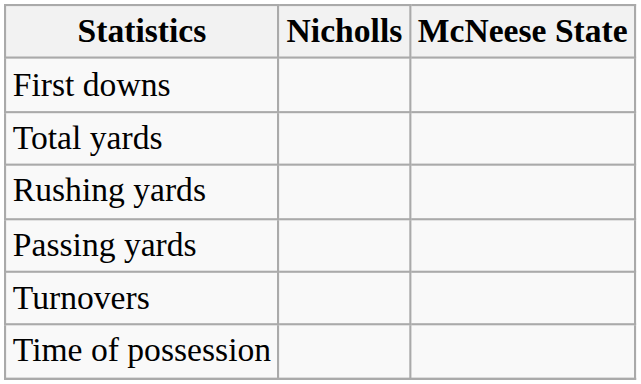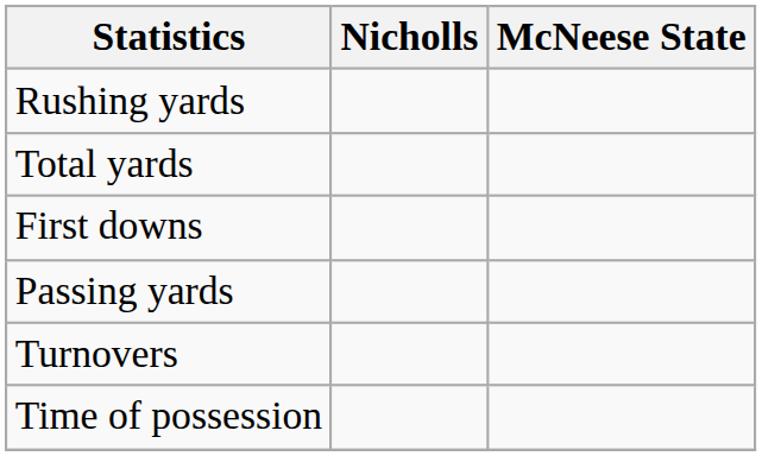rows swapped: First downs <-> Rushing yards
